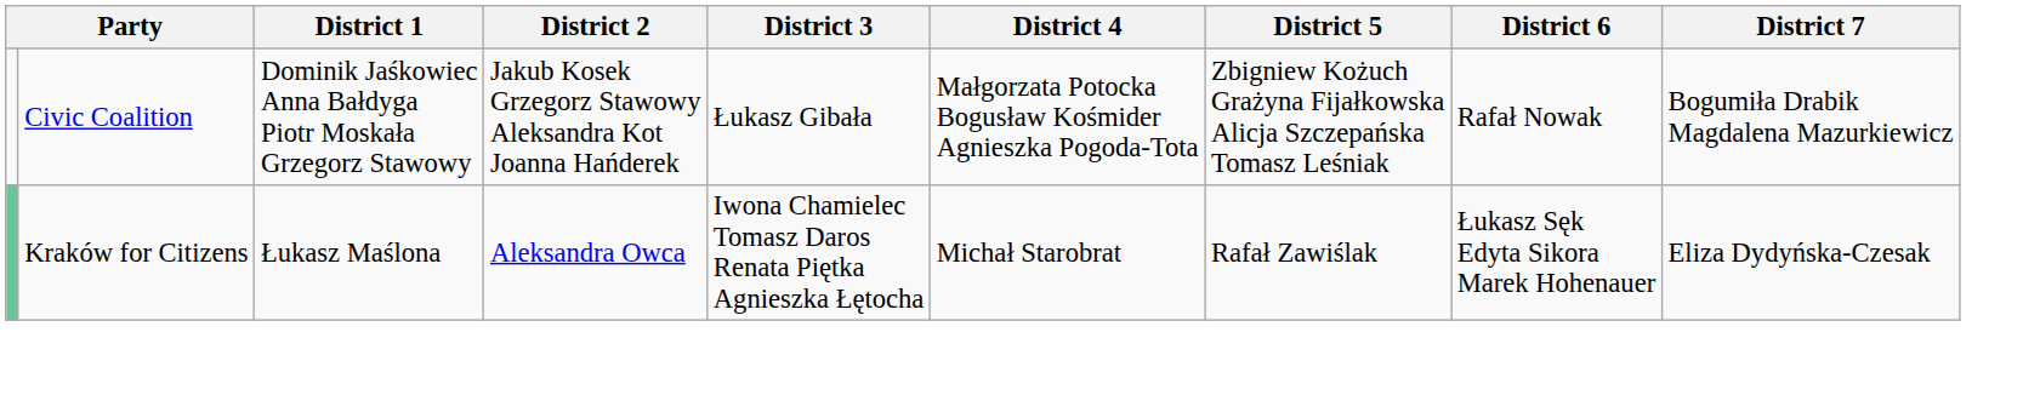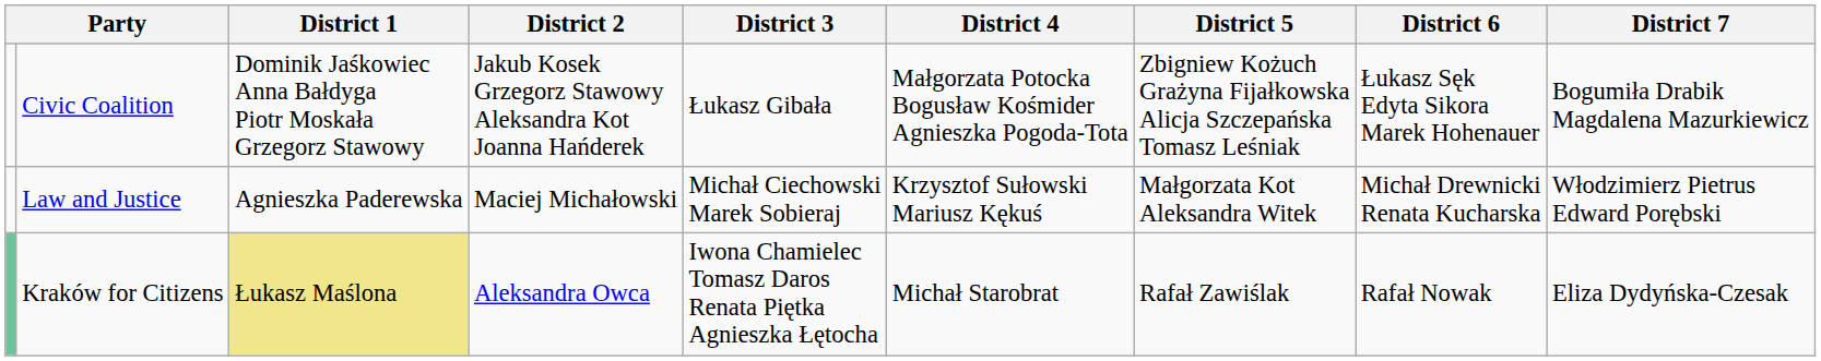Civic Coalition | District 6: Rafał Nowak -> Łukasz Sęk Edyta Sikora Marek Hohenauer
+ row: Law and Justice | Agnieszka Paderewska | Maciej Michałowski | Michał Ciechowski Marek Sobieraj | Krzysztof Sułowski Mariusz Kękuś | Małgorzata Kot Aleksandra Witek | Michał Drewnicki Renata Kucharska | Włodzimierz Pietrus Edward Porębski
Kraków for Citizens | District 1: no background -> khaki background
Kraków for Citizens | District 6: Łukasz Sęk Edyta Sikora Marek Hohenauer -> Rafał Nowak
